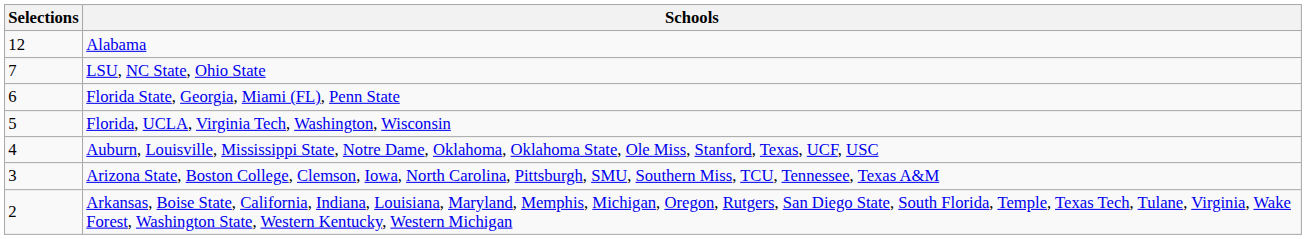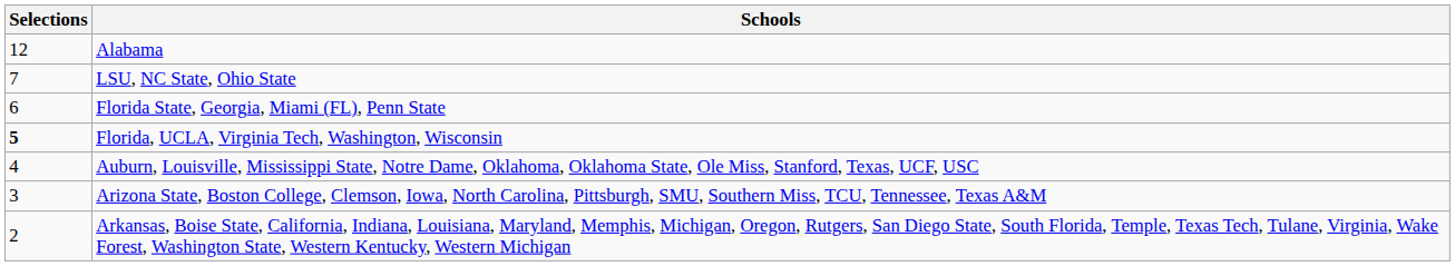Florida, UCLA, Virginia Tech, Washington, Wisconsin | Selections: normal -> bold
